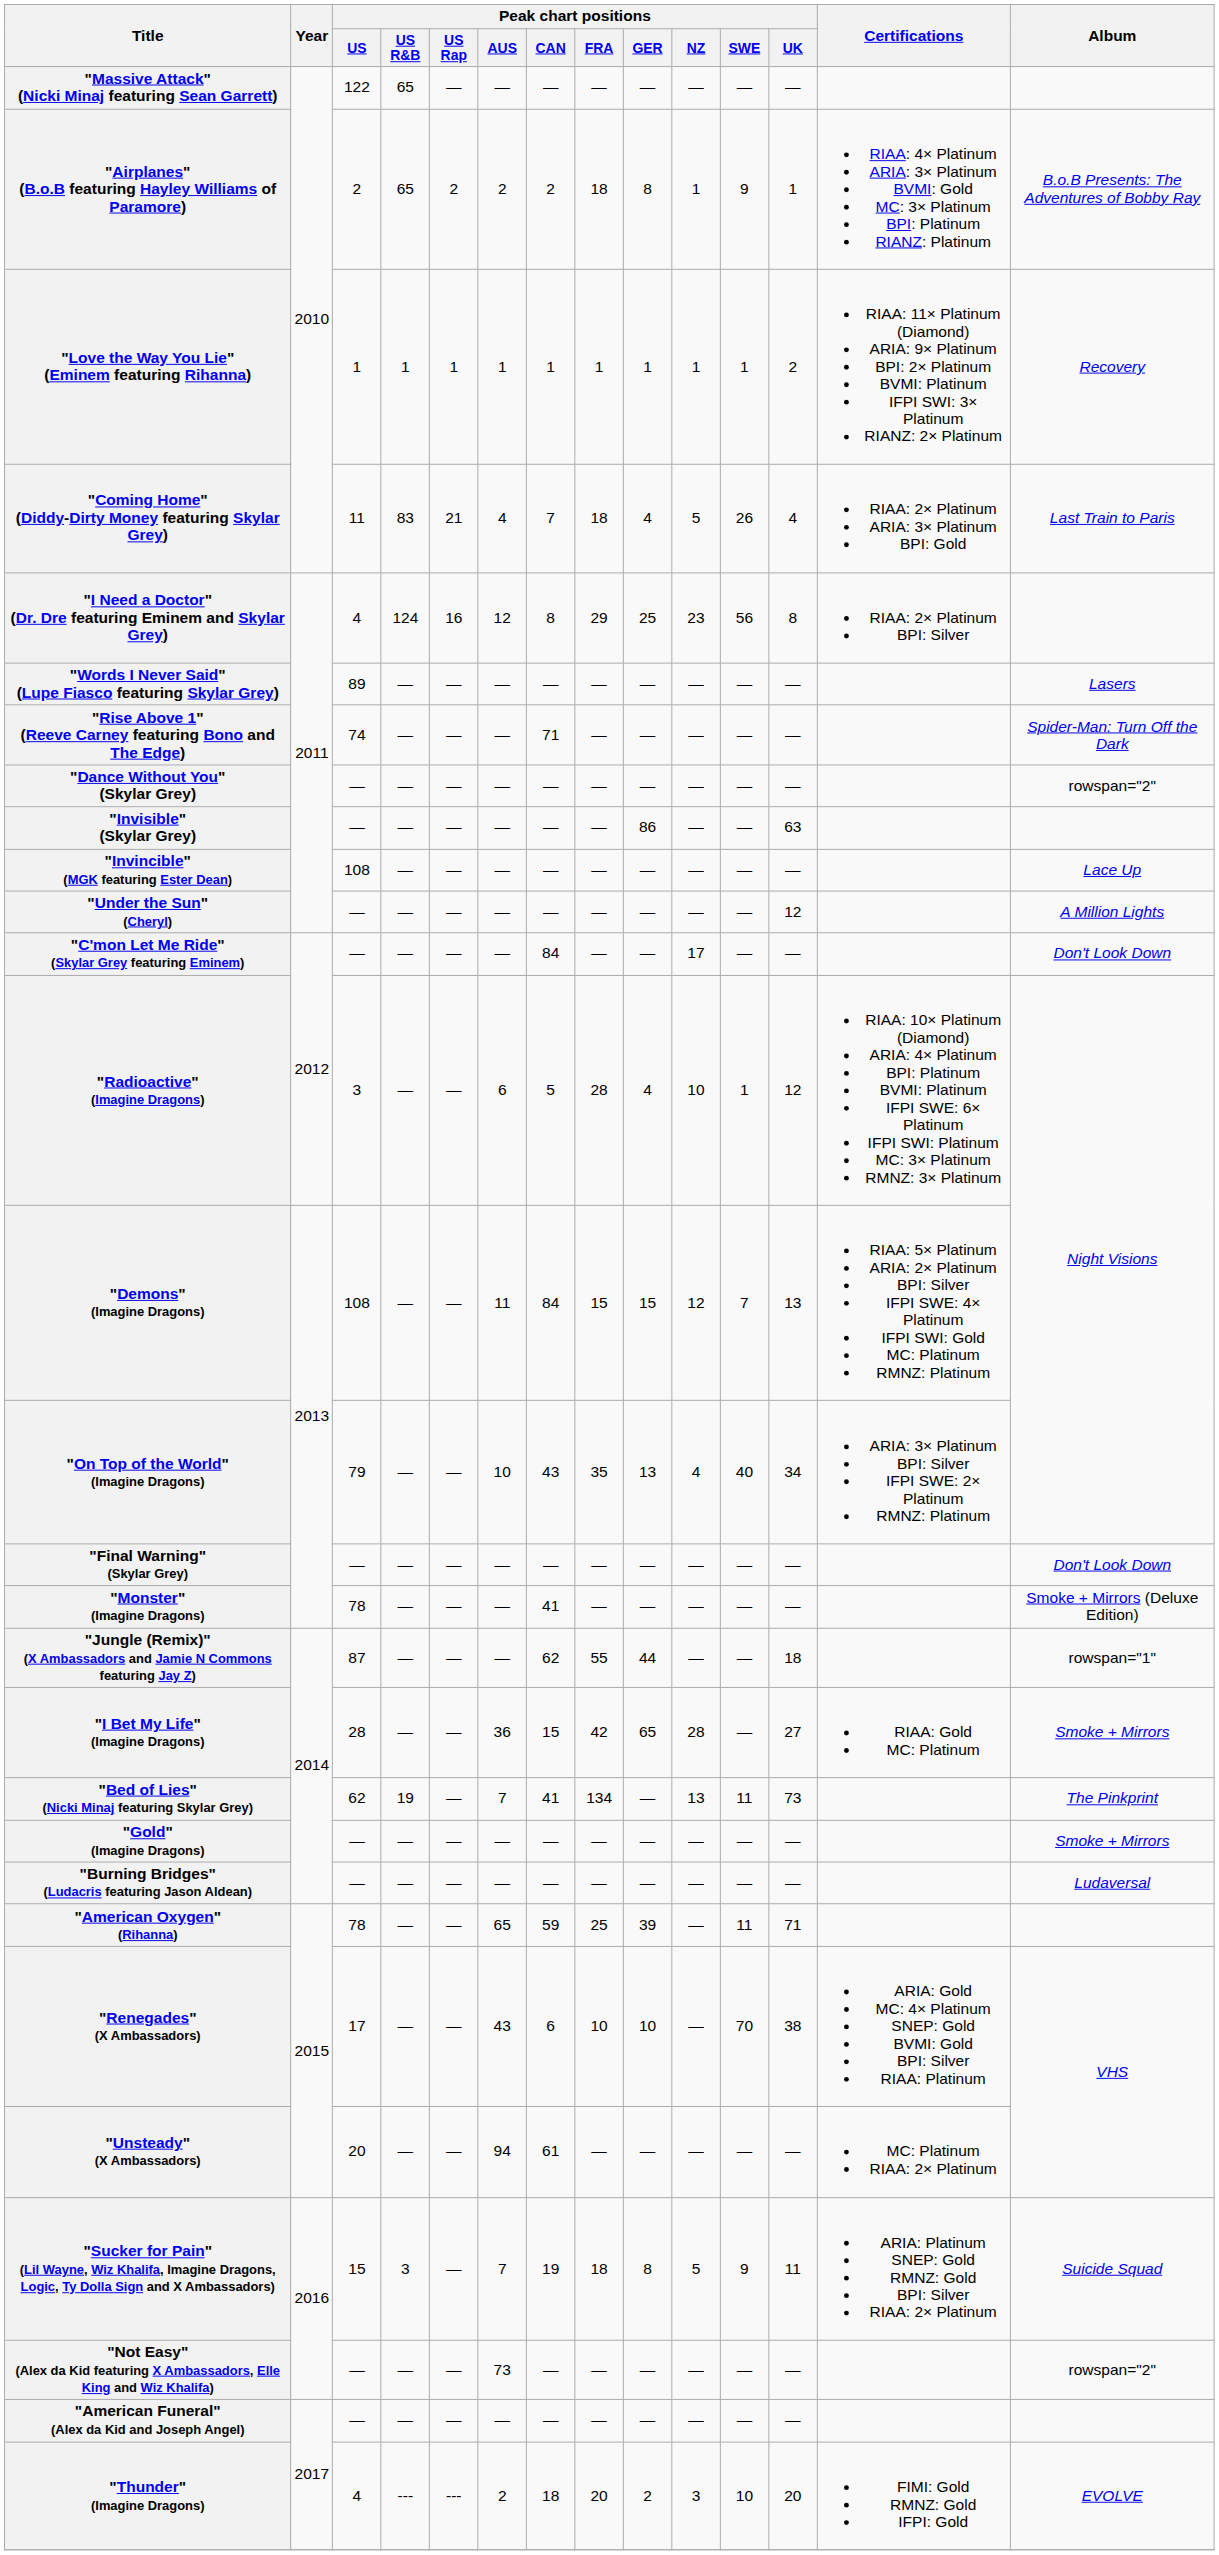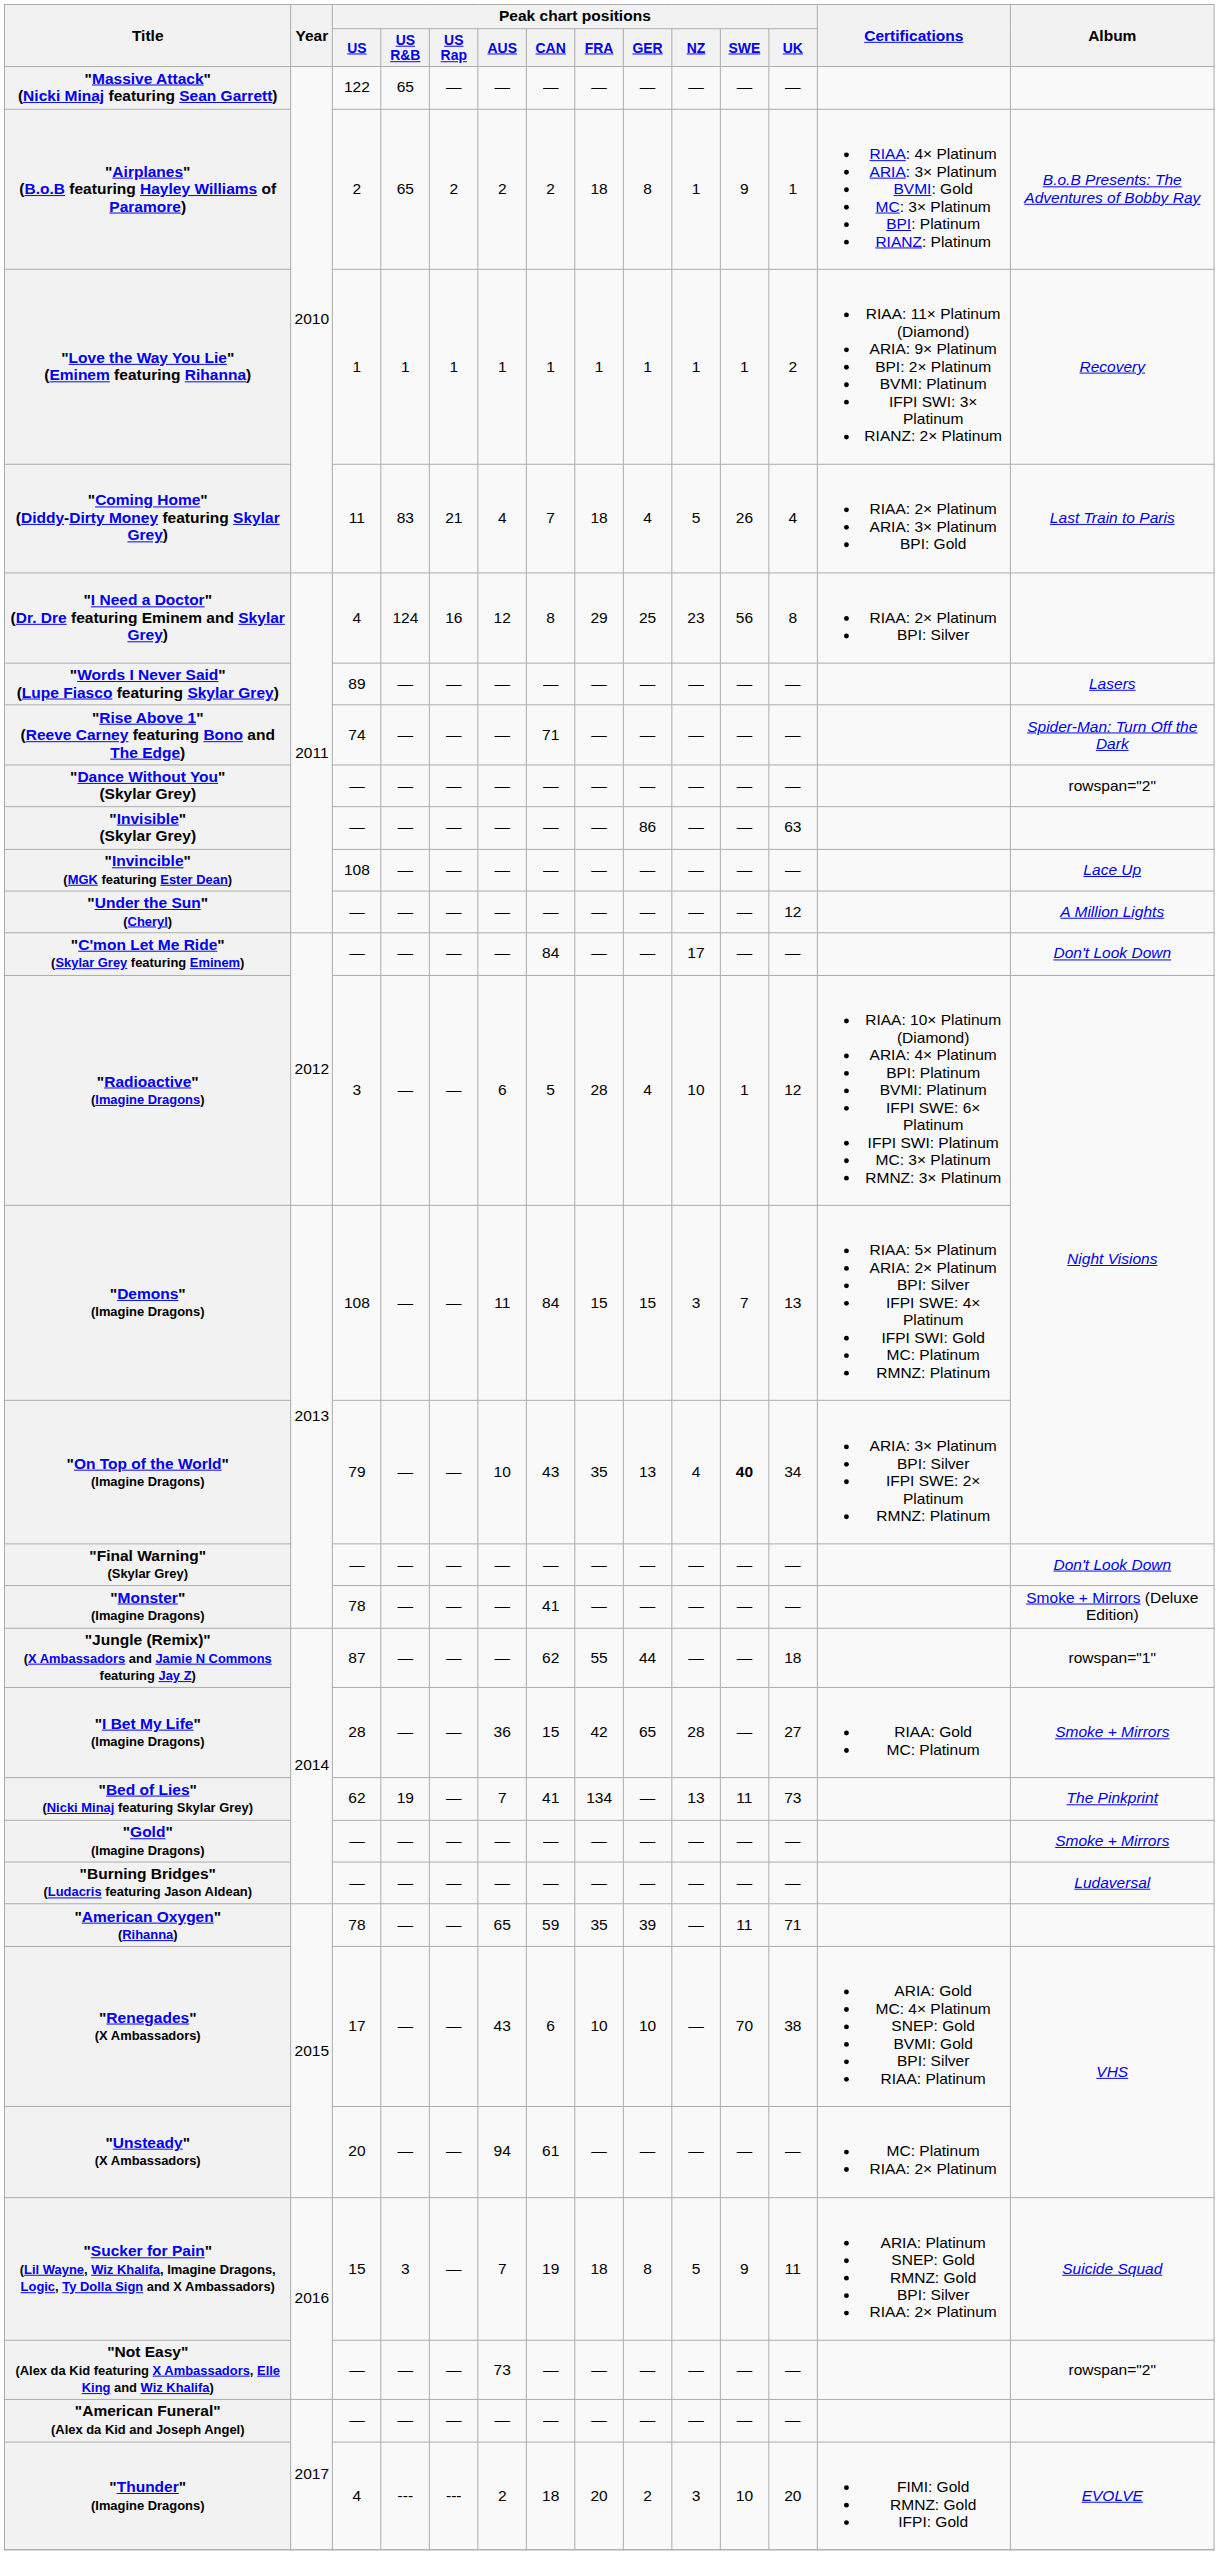"Demons" (Imagine Dragons) | Peak chart positions / NZ: 12 -> 3
"On Top of the World" (Imagine Dragons) | Peak chart positions / SWE: normal -> bold
"American Oxygen" (Rihanna) | Peak chart positions / FRA: 25 -> 35
